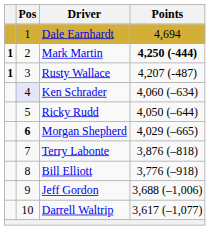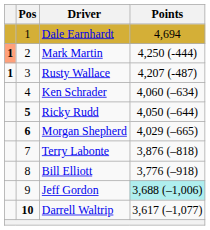Mark Martin | column 1: no background -> lightsalmon background
Mark Martin | Points: bold -> normal
Ken Schrader | Pos: lavender background -> no background
Ricky Rudd | Pos: normal -> bold
Jeff Gordon | Points: no background -> paleturquoise background
Darrell Waltrip | Pos: normal -> bold
